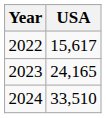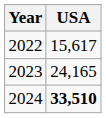2024 | USA: normal -> bold
